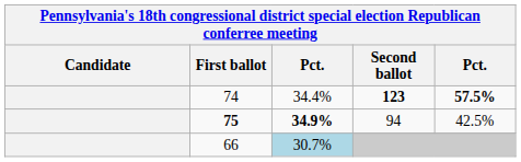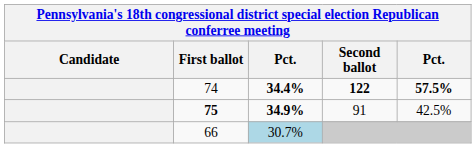74 | column 3: normal -> bold
74 | Second ballot: 123 -> 122
75 | Second ballot: 94 -> 91
